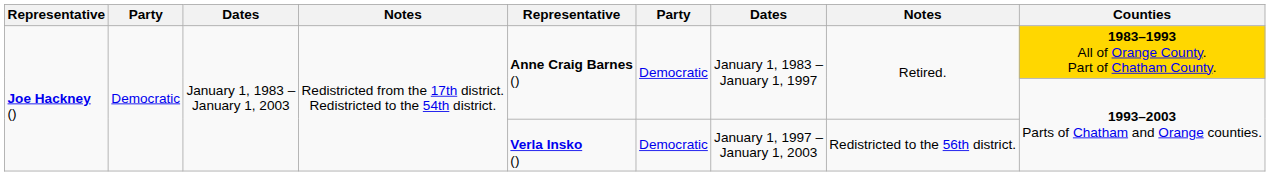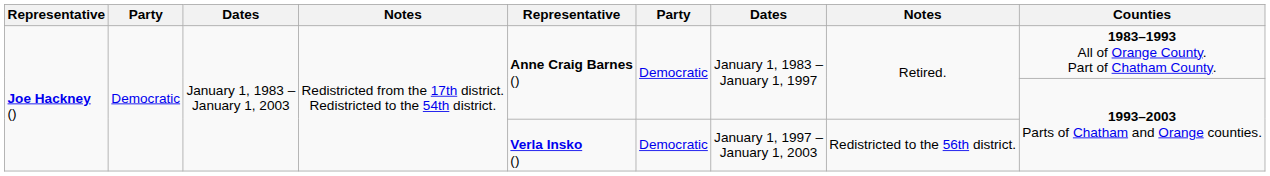row 2 | Counties: gold background -> no background
